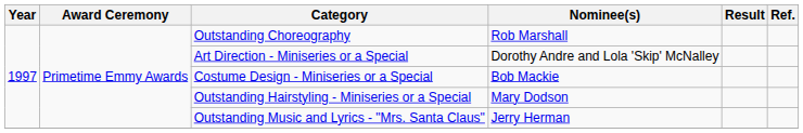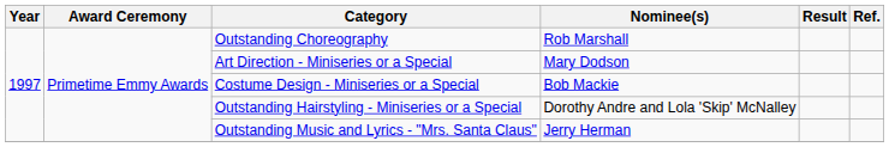Art Direction - Miniseries or a Special | Nominee(s): Dorothy Andre and Lola 'Skip' McNalley -> Mary Dodson
Outstanding Hairstyling - Miniseries or a Special | Nominee(s): Mary Dodson -> Dorothy Andre and Lola 'Skip' McNalley
